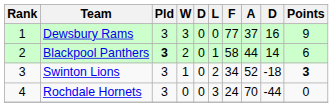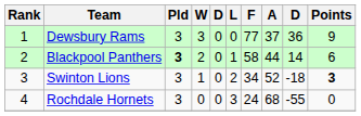Dewsbury Rams | column 9: 16 -> 36
Rochdale Hornets | A: 70 -> 68
Rochdale Hornets | column 9: -44 -> -55
